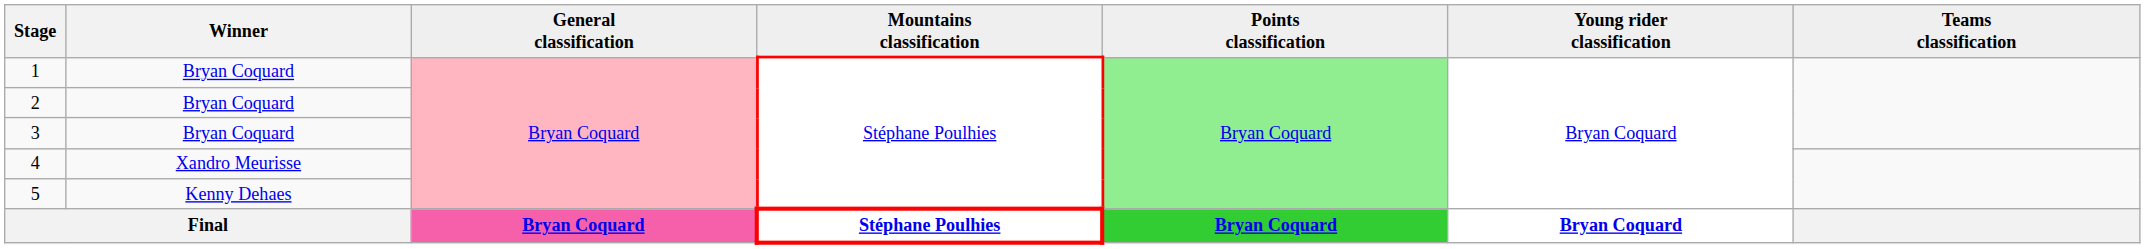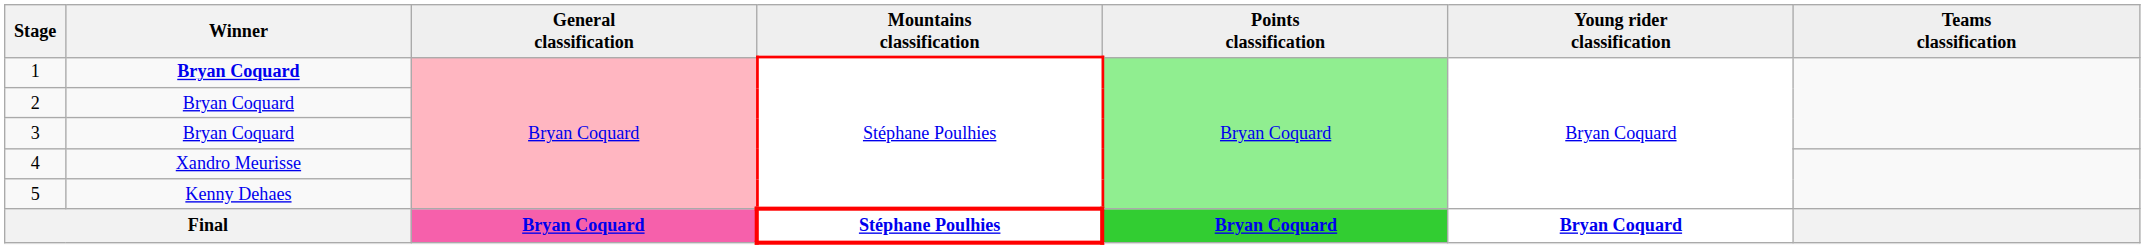1 | Winner: normal -> bold
